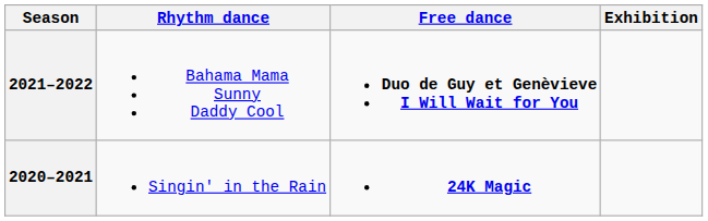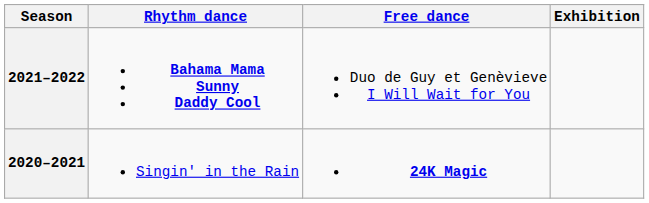2021–2022 | Rhythm dance: normal -> bold
2021–2022 | Free dance: bold -> normal
